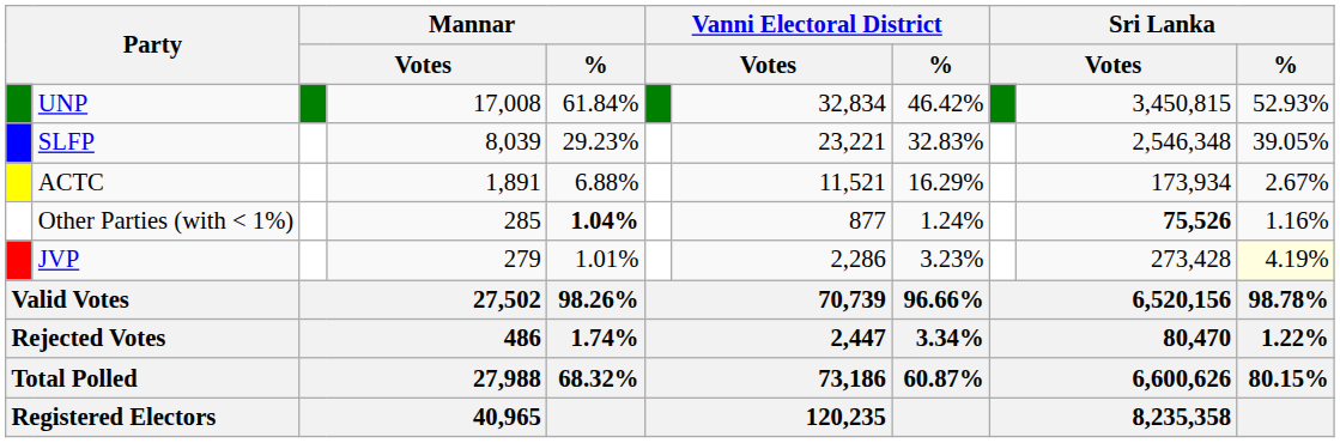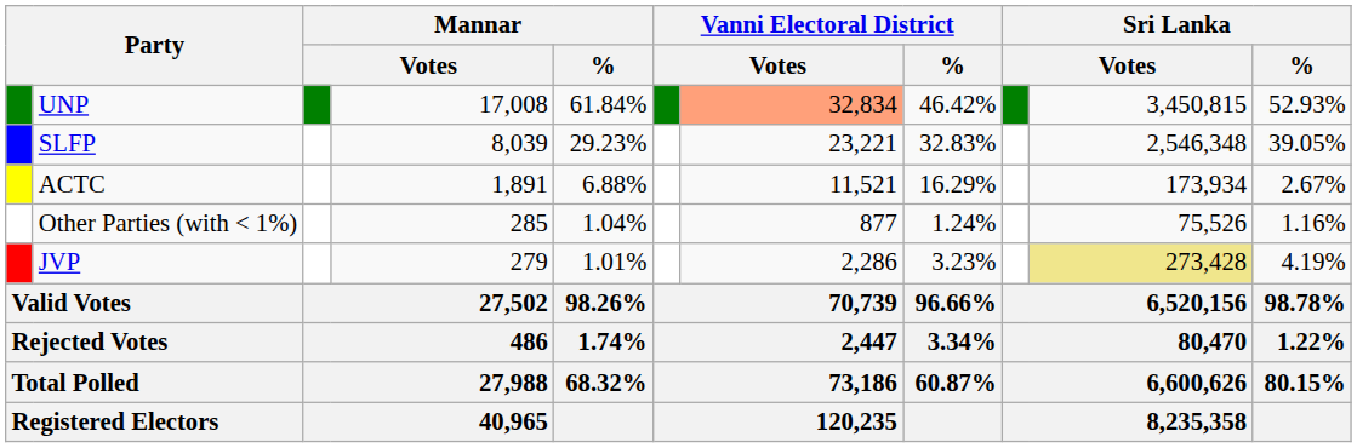UNP | column 7: no background -> lightsalmon background
Other Parties (with < 1%) | Mannar / %: bold -> normal
Other Parties (with < 1%) | column 10: bold -> normal
JVP | column 10: no background -> khaki background
JVP | Sri Lanka / %: lightyellow background -> no background
